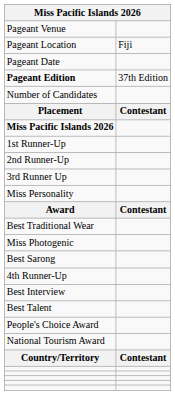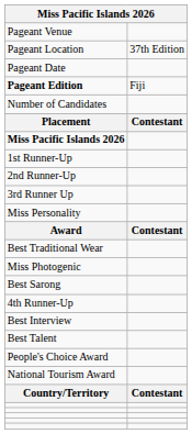row 3 | column 2: Fiji -> 37th Edition
row 5 | column 2: 37th Edition -> Fiji
